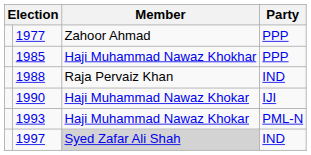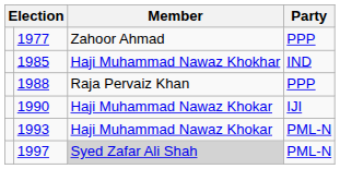1985 | Party: PPP -> IND
1988 | Party: IND -> PPP
1997 | Party: IND -> PML-N
